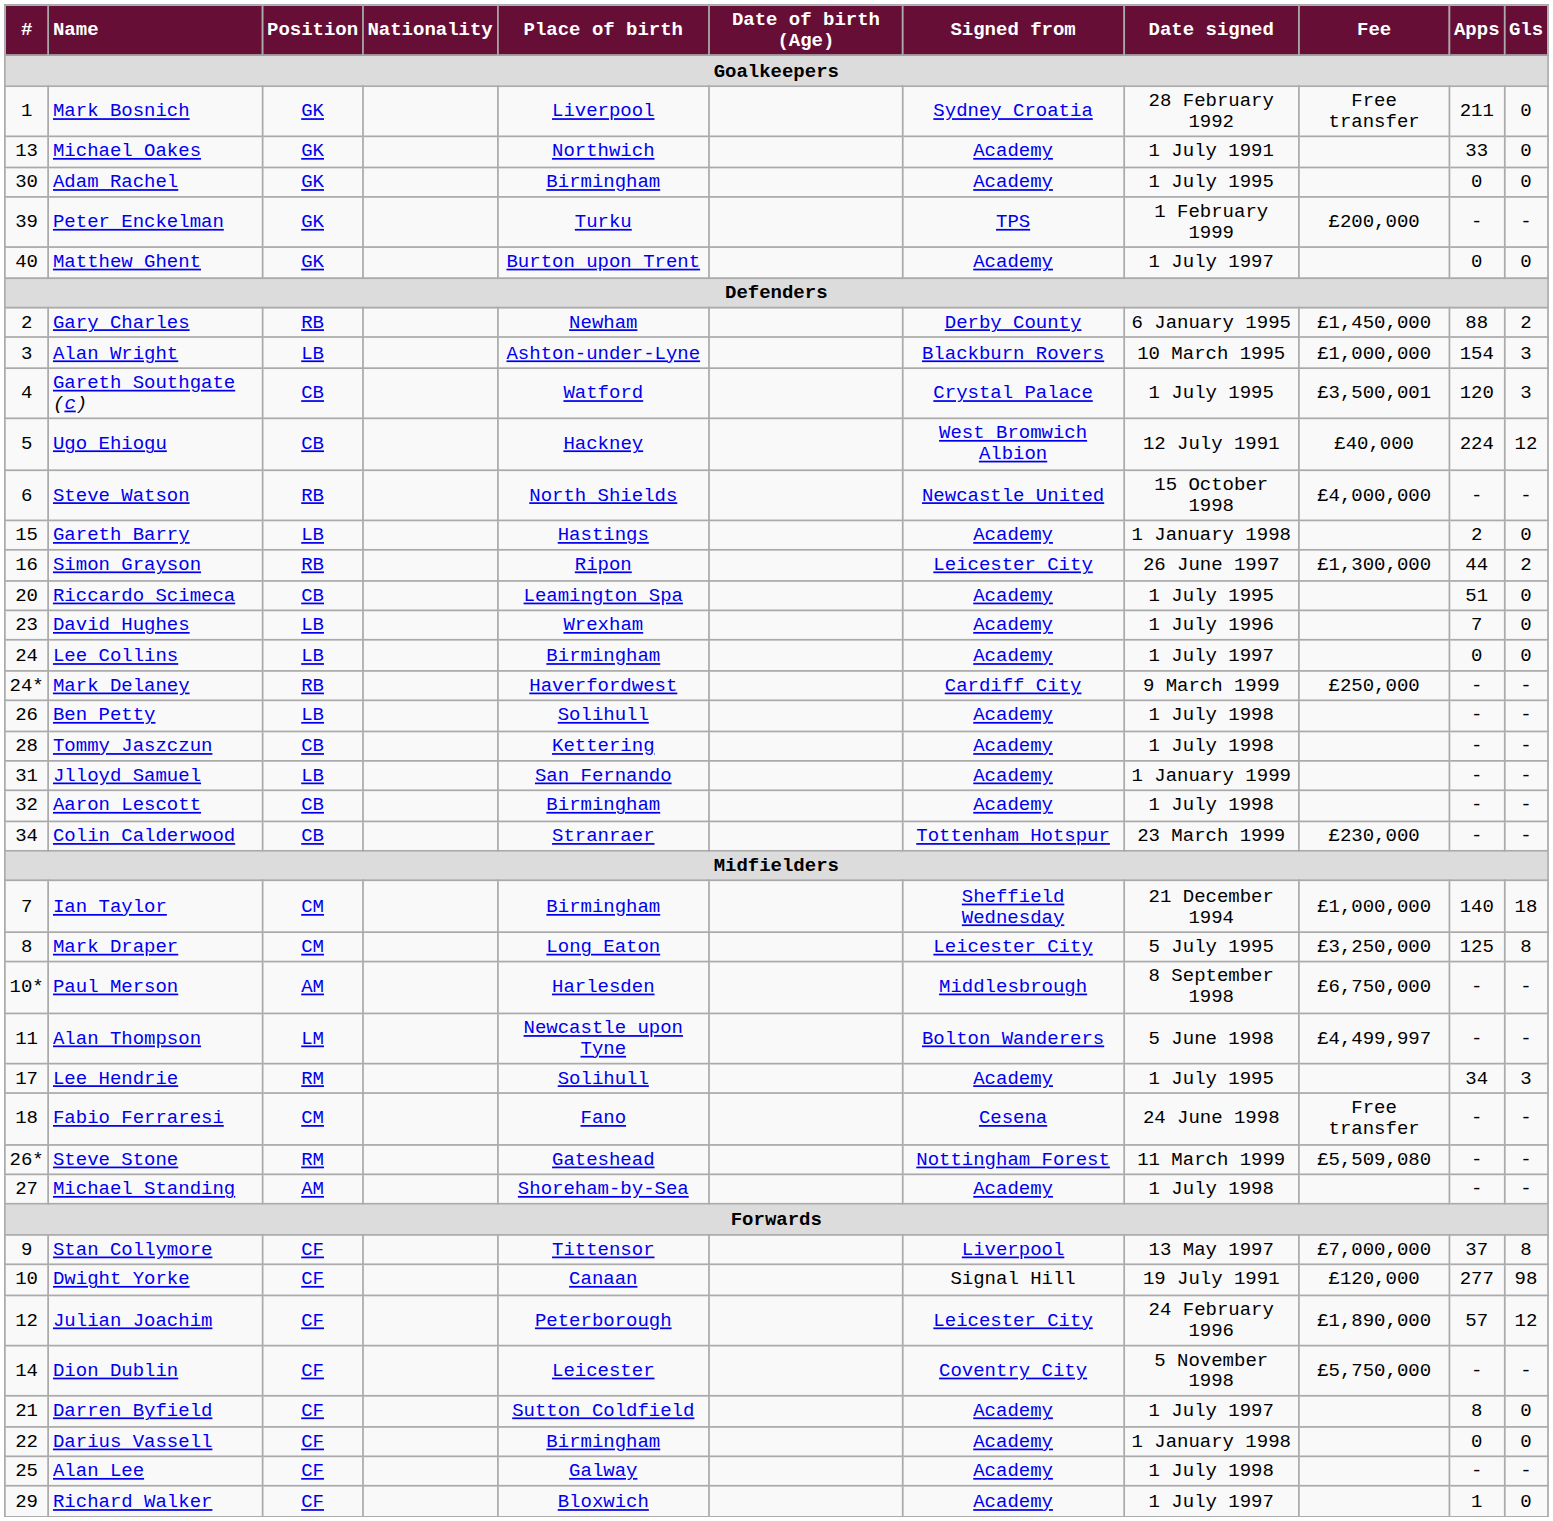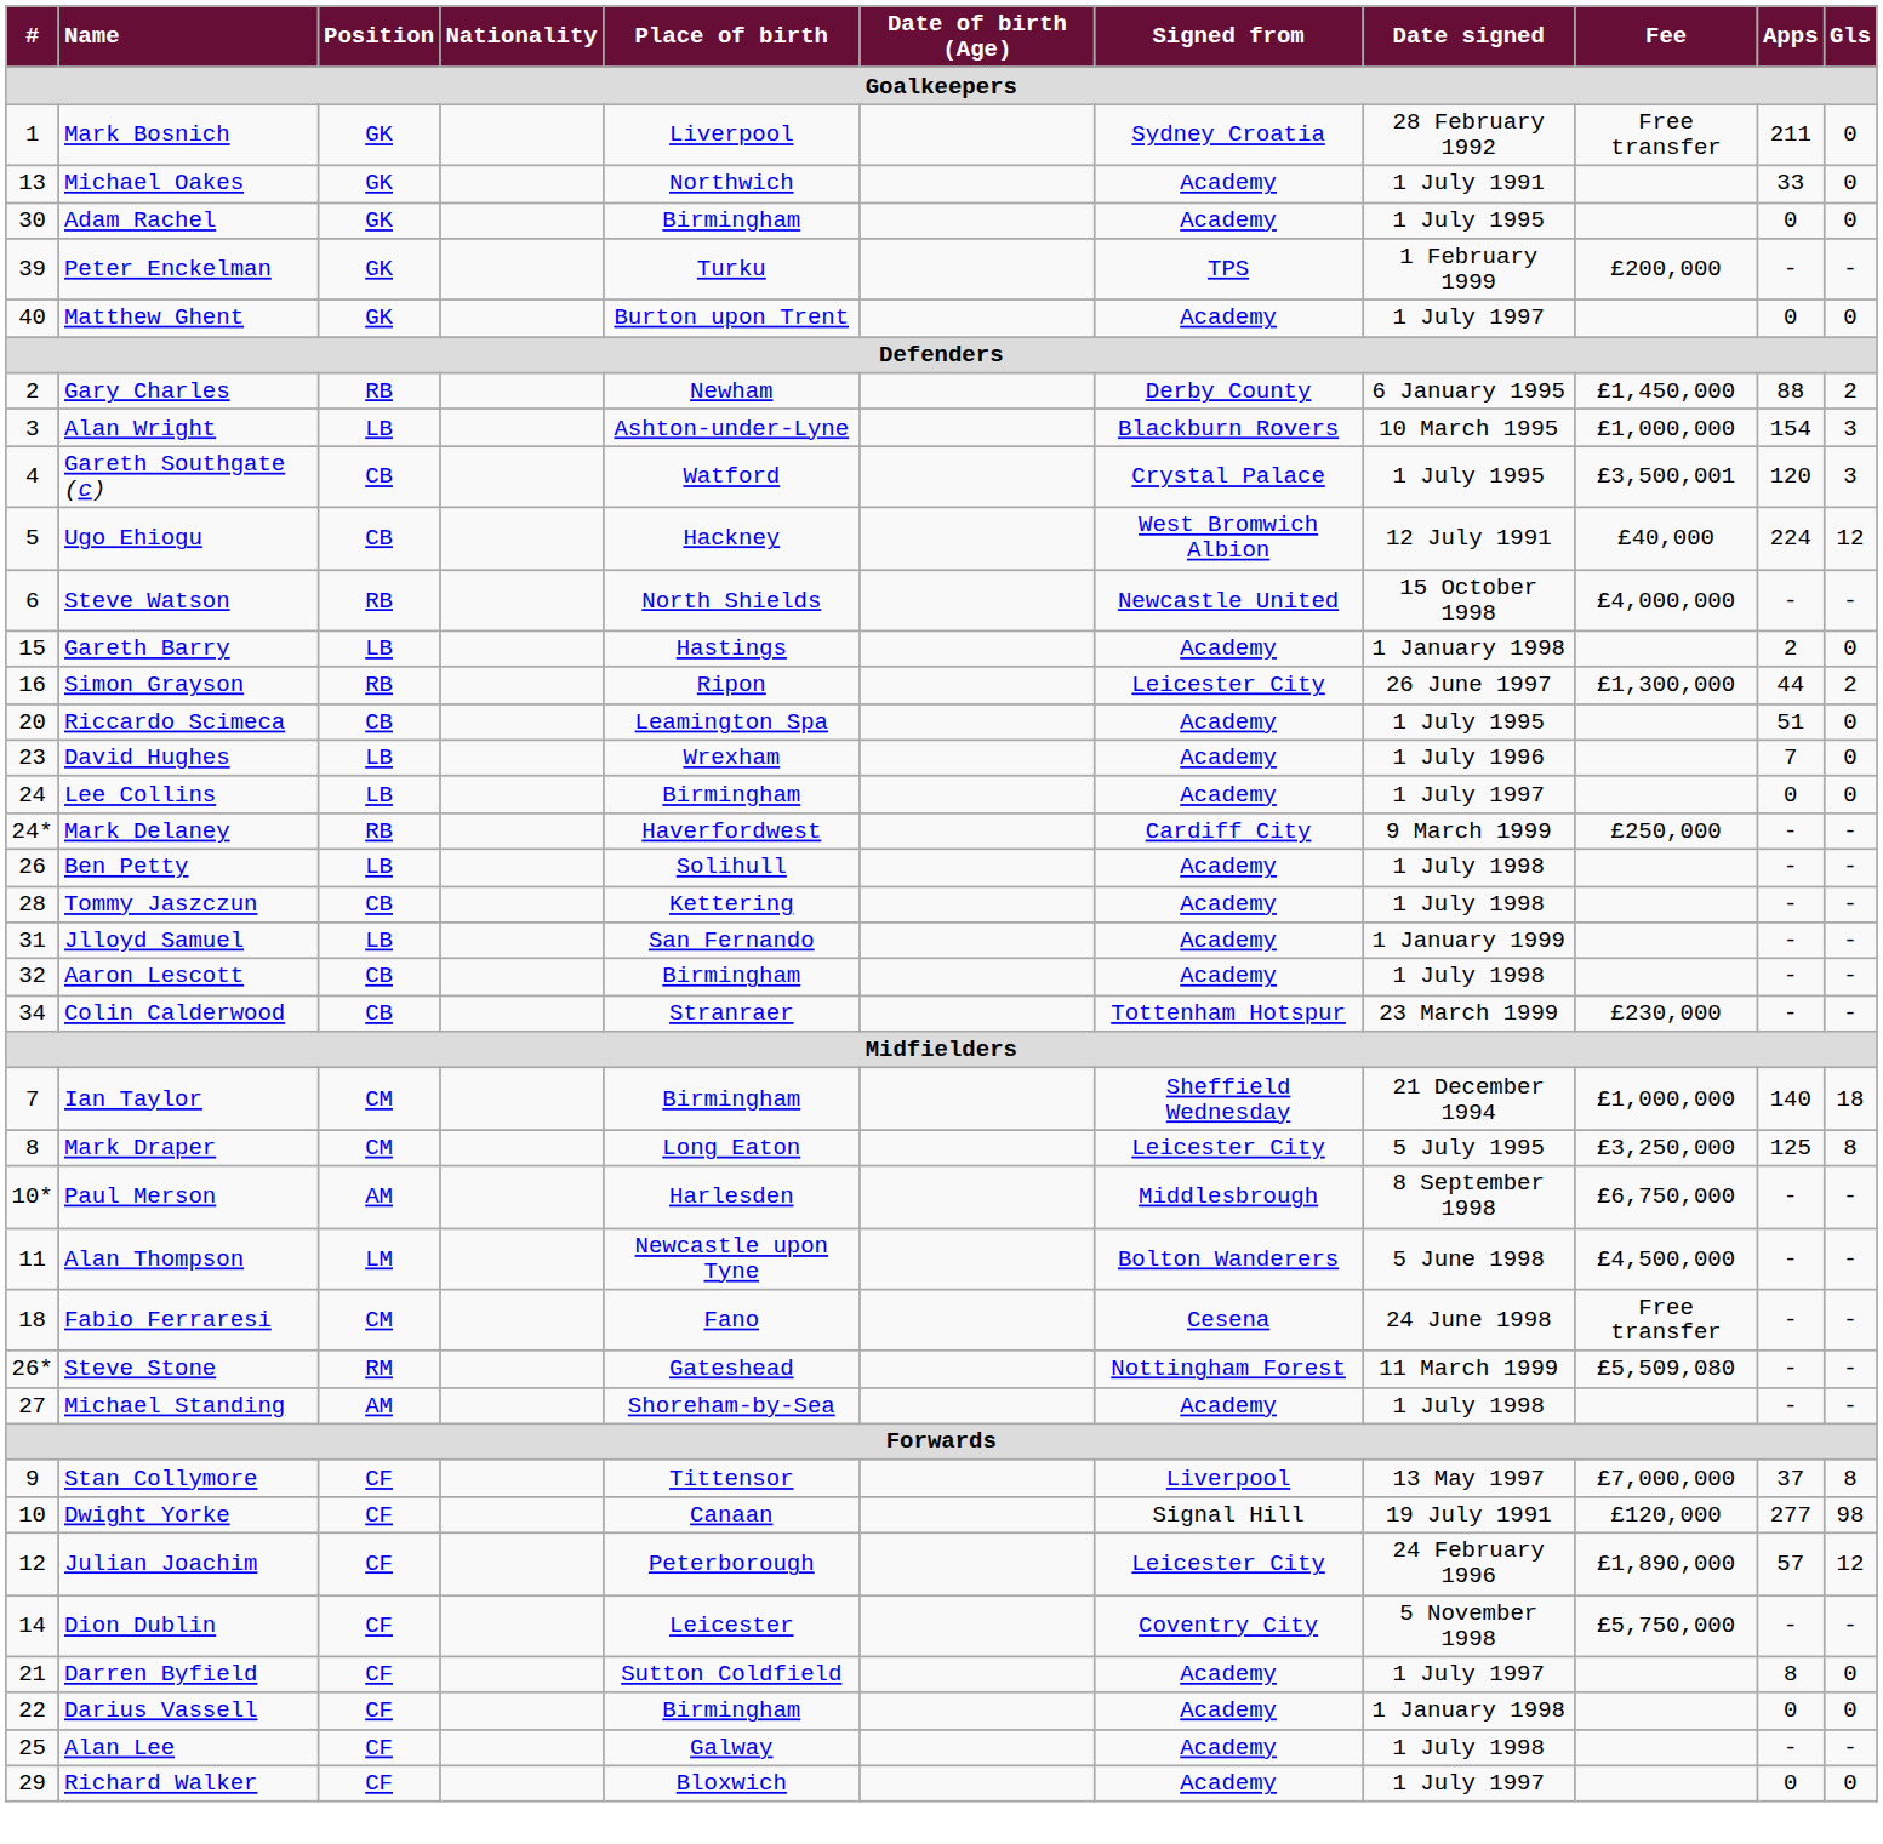Alan Thompson | Fee: £4,499,997 -> £4,500,000
- row: 17 | Lee Hendrie | RM | Solihull | Academy | 1 July 1995 | 34 | 3
Richard Walker | Apps: 1 -> 0
